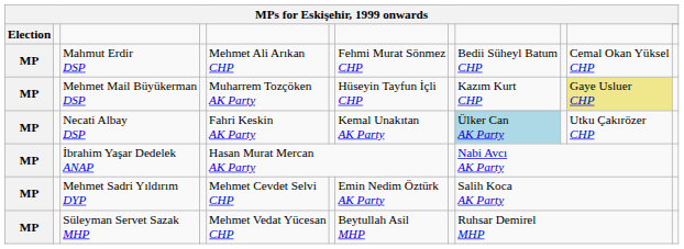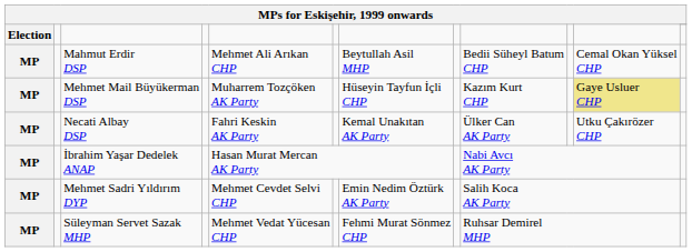Mahmut Erdir DSP | column 7: Fehmi Murat Sönmez CHP -> Beytullah Asil MHP
Necati Albay DSP | column 9: lightblue background -> no background
Süleyman Servet Sazak MHP | column 7: Beytullah Asil MHP -> Fehmi Murat Sönmez CHP
